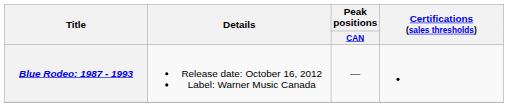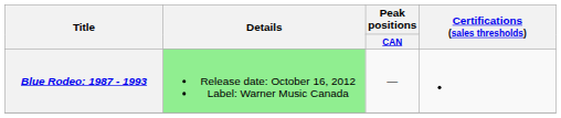Blue Rodeo: 1987 - 1993 | Details: no background -> lightgreen background
